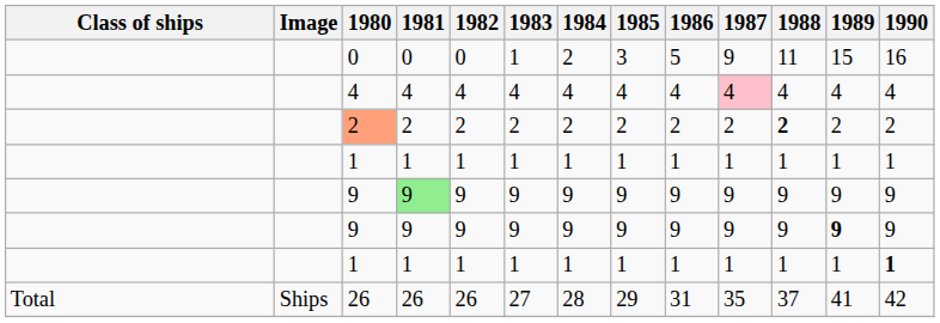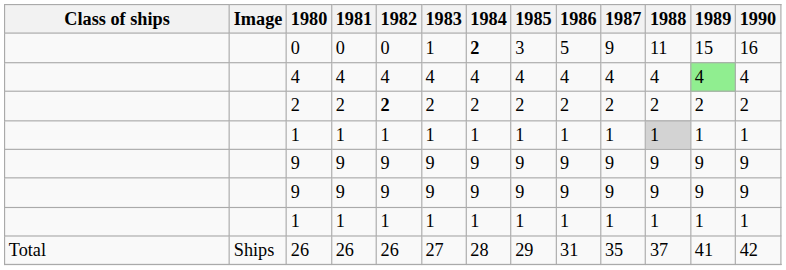row 2 | 1984: normal -> bold
row 3 | 1987: pink background -> no background
row 3 | 1989: no background -> lightgreen background
row 4 | 1980: lightsalmon background -> no background
row 4 | 1982: normal -> bold
row 4 | 1988: bold -> normal
row 5 | 1988: no background -> lightgrey background
row 6 | 1981: lightgreen background -> no background
row 7 | 1989: bold -> normal
row 8 | 1990: bold -> normal
